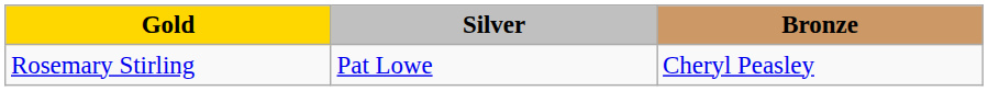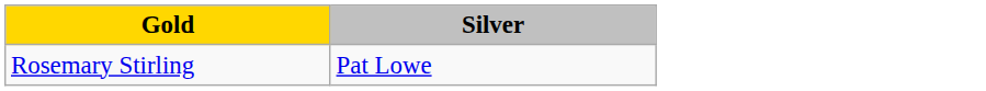- column: Bronze | Cheryl Peasley
